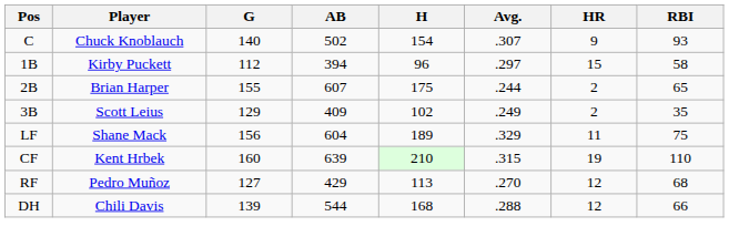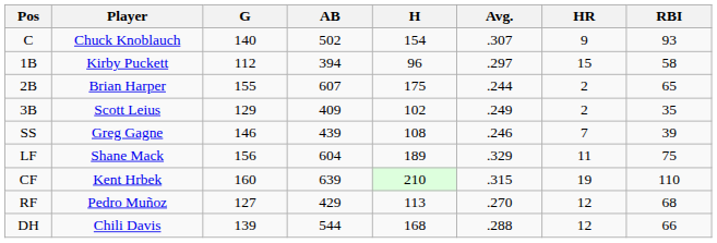+ row: SS | Greg Gagne | 146 | 439 | 108 | .246 | 7 | 39
